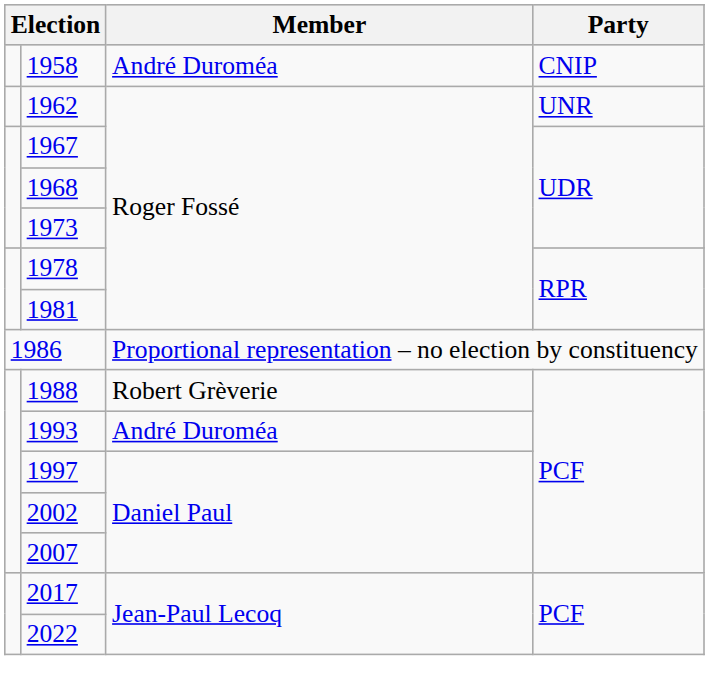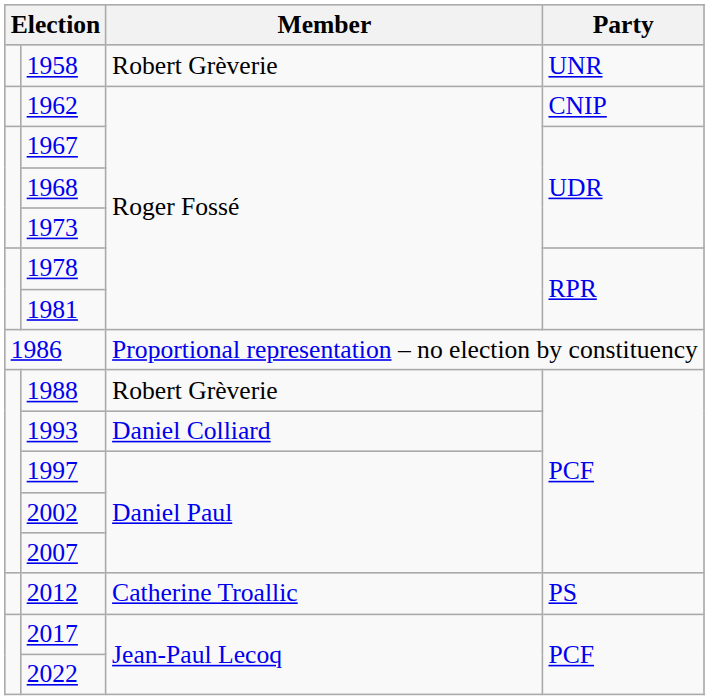1958 | Member: André Duroméa -> Robert Grèverie
1958 | Party: CNIP -> UNR
1962 | Party: UNR -> CNIP
1993 | Member: André Duroméa -> Daniel Colliard
+ row: 2012 | Catherine Troallic | PS
